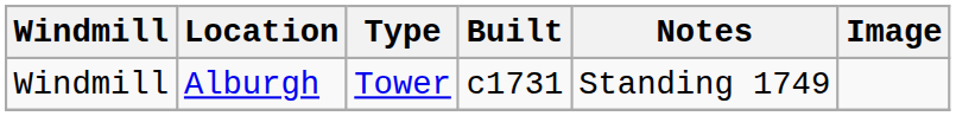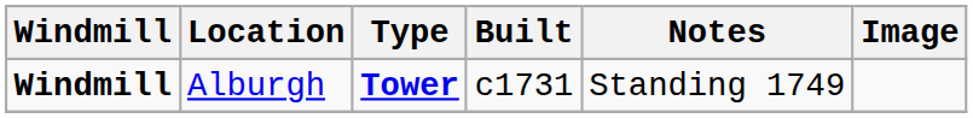row 2 | Windmill: normal -> bold
row 2 | Type: normal -> bold
